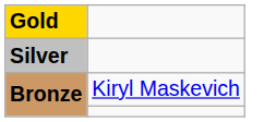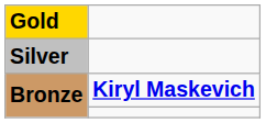row 3 | column 2: normal -> bold
